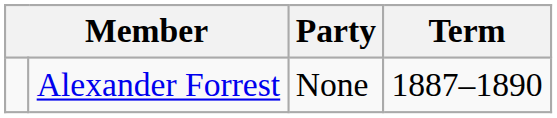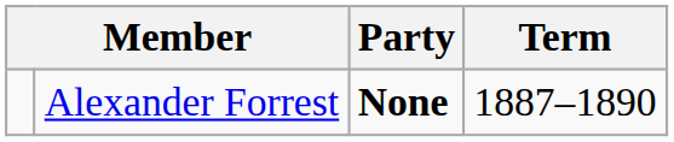Alexander Forrest | Party: normal -> bold
